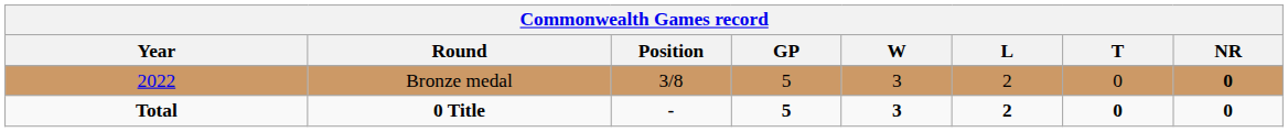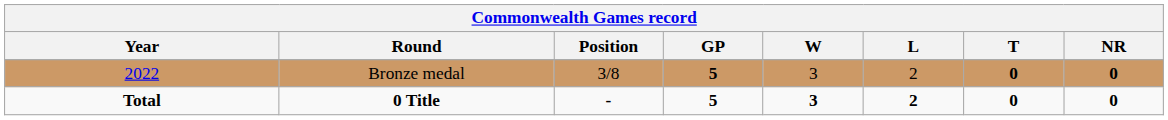2022 | GP: normal -> bold
2022 | T: normal -> bold
